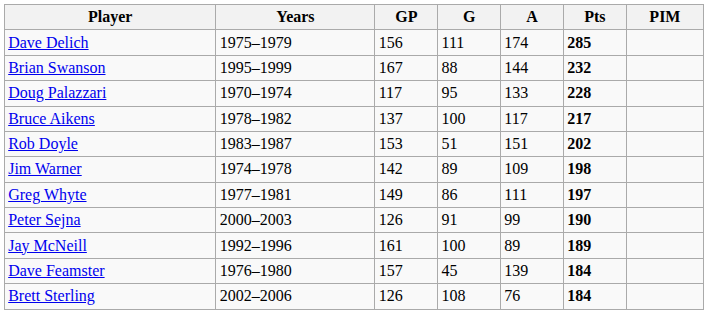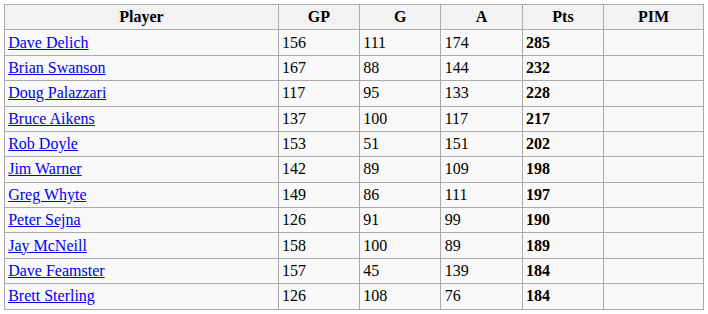- column: Years | 1975–1979 | 1995–1999 | 1970–1974 | 1978–1982 | 1983–1987 | 1974–1978 | 1977–1981 | 2000–2003 | 1992–1996 | 1976–1980 | 2002–2006
Jay McNeill | GP: 161 -> 158
